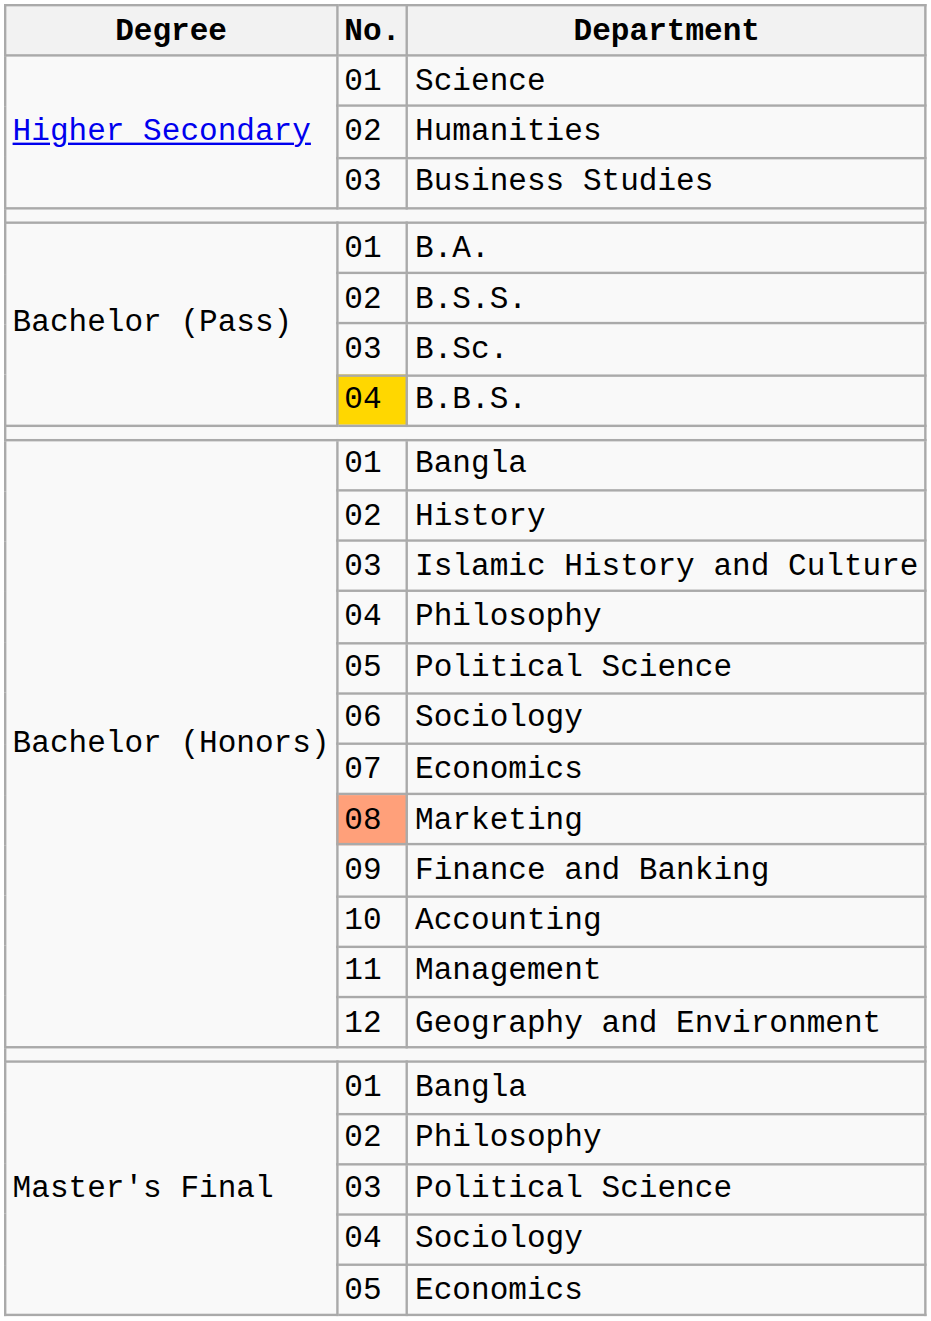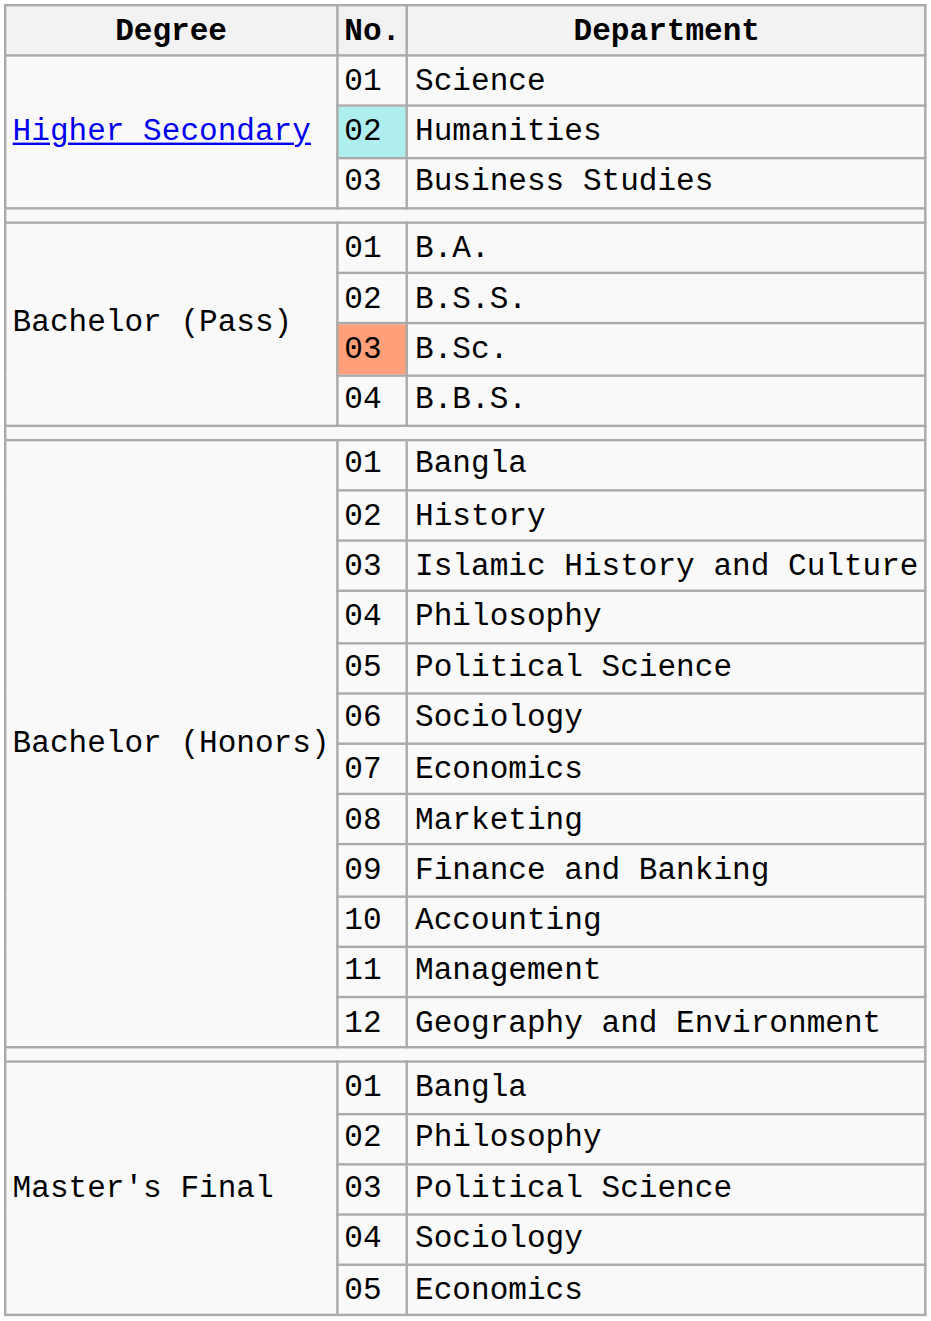Humanities | No.: no background -> paleturquoise background
B.Sc. | No.: no background -> lightsalmon background
B.B.S. | No.: gold background -> no background
Marketing | No.: lightsalmon background -> no background
